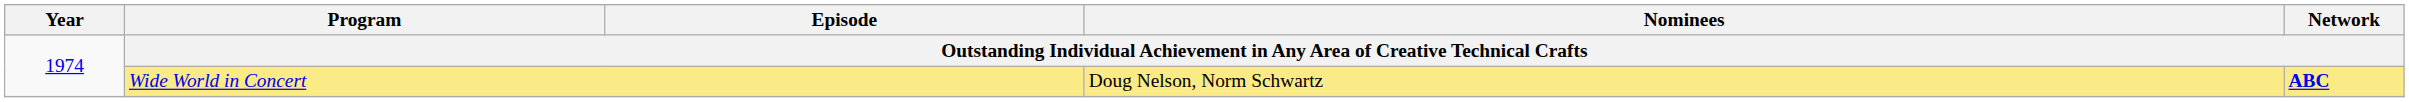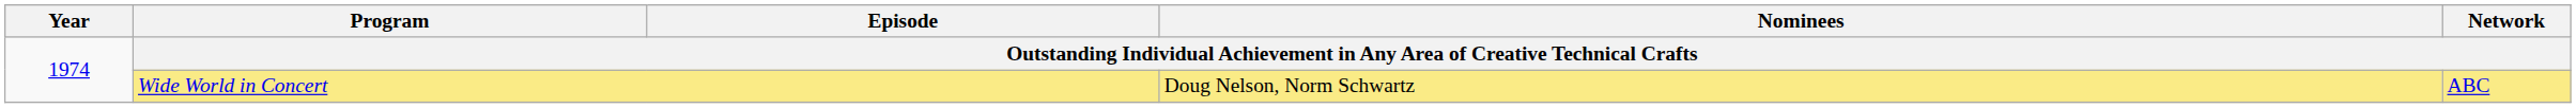Wide World in Concert | Network: bold -> normal
